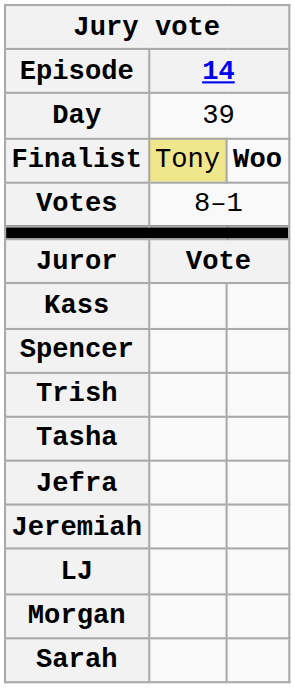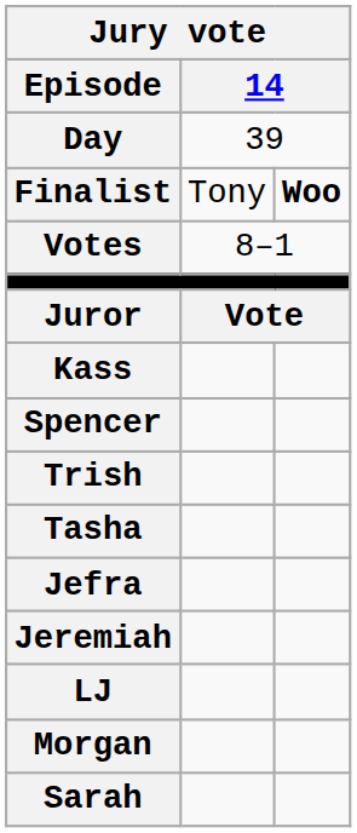Finalist | column 2: khaki background -> no background
